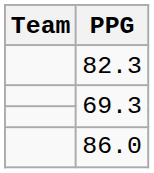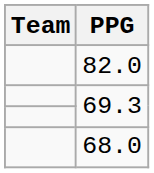row 2 | PPG: 82.3 -> 82.0
row 5 | PPG: 86.0 -> 68.0
